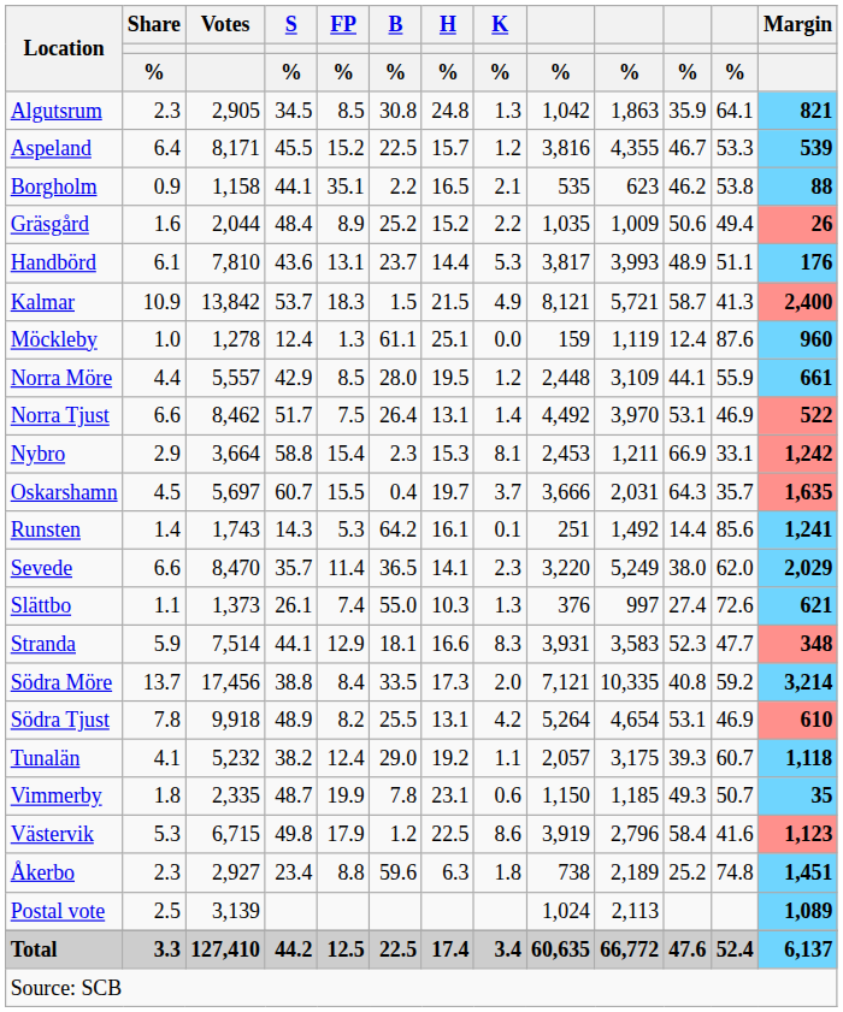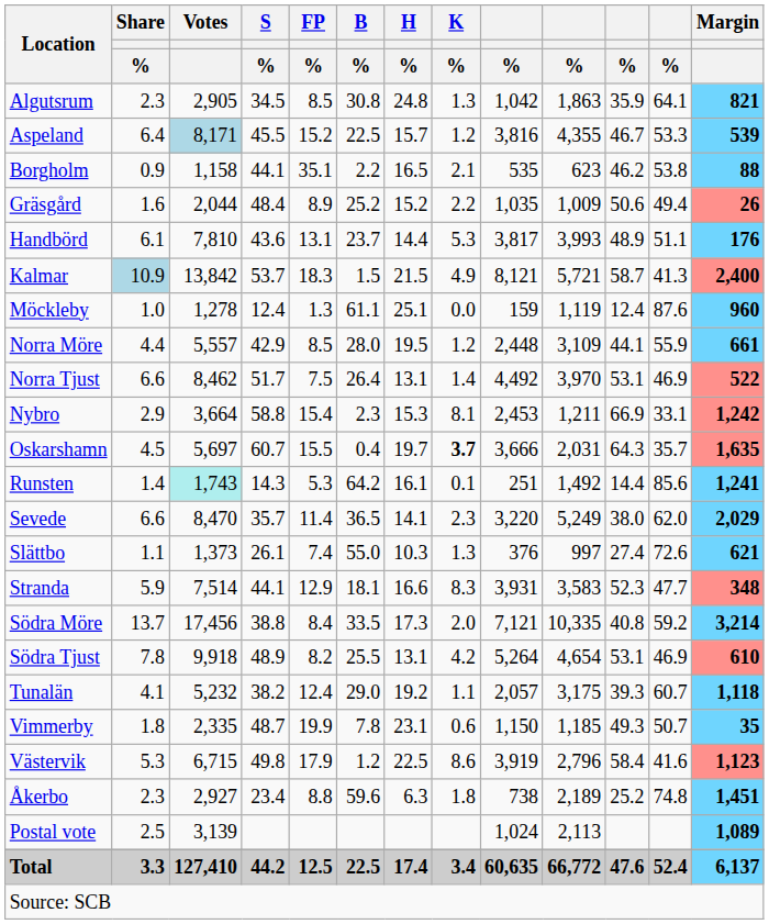Aspeland | Votes: no background -> lightblue background
Kalmar | Share / %: no background -> lightblue background
Oskarshamn | K / %: normal -> bold
Runsten | Votes: no background -> paleturquoise background
